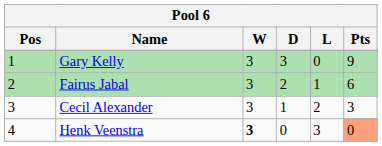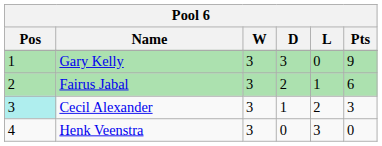Cecil Alexander | Pos: no background -> paleturquoise background
Henk Veenstra | W: bold -> normal
Henk Veenstra | Pts: lightsalmon background -> no background
